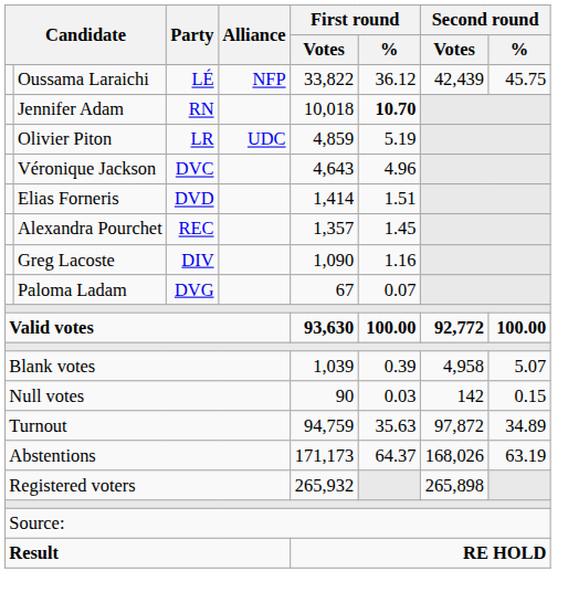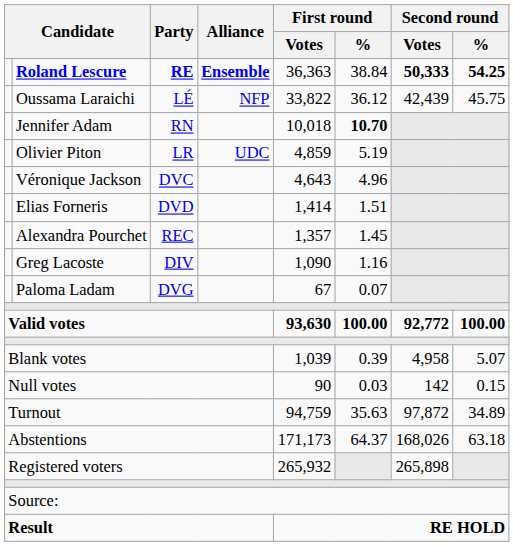+ row: Roland Lescure | RE | Ensemble | 36,363 | 38.84 | 50,333 | 54.25
Abstentions | Second round / %: 63.19 -> 63.18
